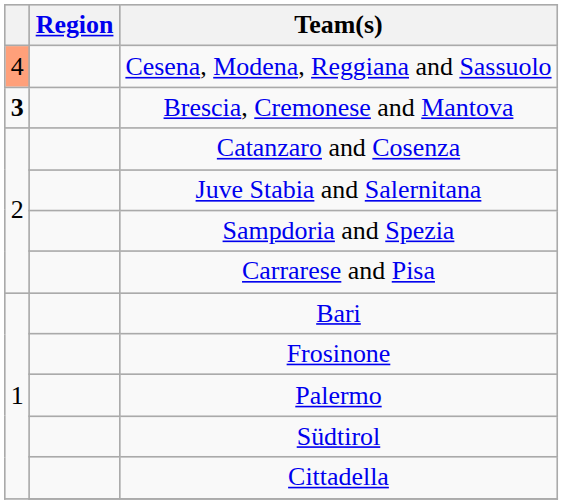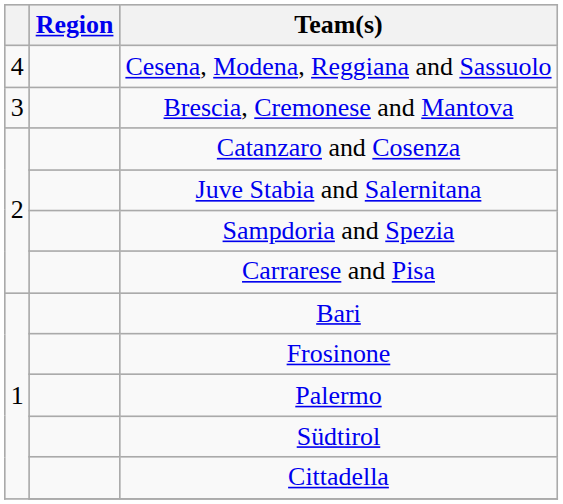Cesena, Modena, Reggiana and Sassuolo | column 1: lightsalmon background -> no background
Brescia, Cremonese and Mantova | column 1: bold -> normal
